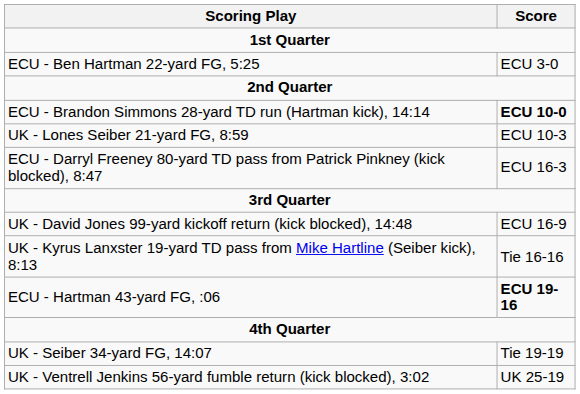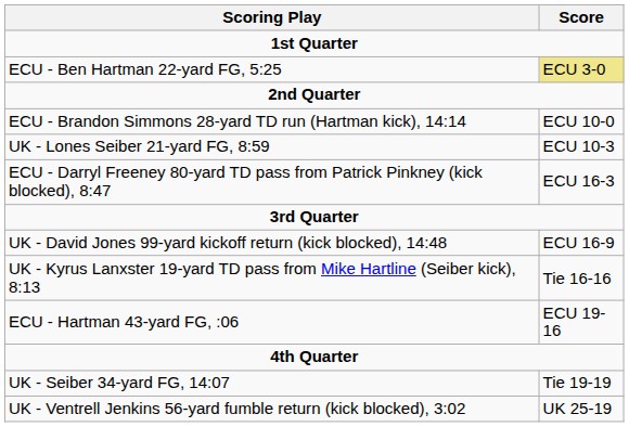ECU - Ben Hartman 22-yard FG, 5:25 | Score: no background -> khaki background
ECU - Brandon Simmons 28-yard TD run (Hartman kick), 14:14 | Score: bold -> normal
ECU - Hartman 43-yard FG, :06 | Score: bold -> normal
